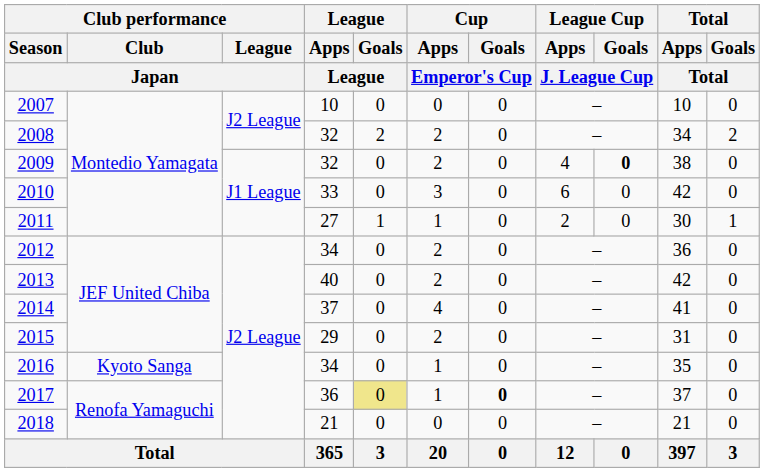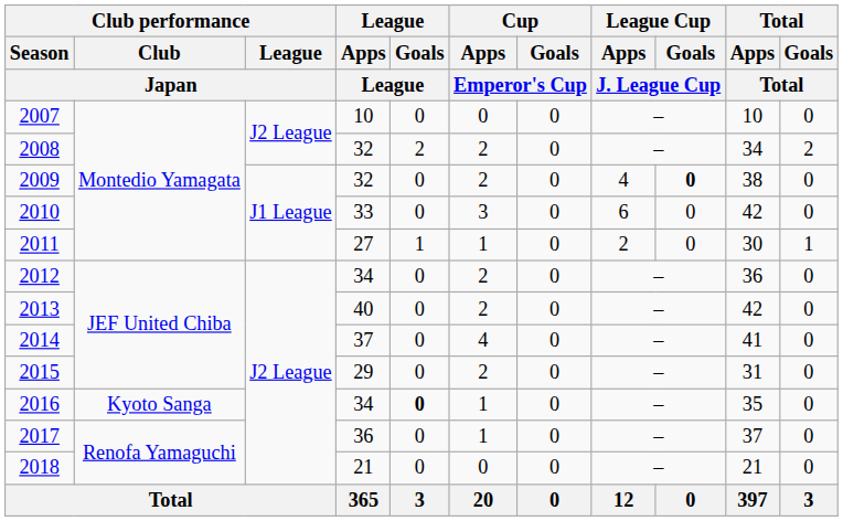2016 | League / Goals / League: normal -> bold
2017 | League / Goals / League: khaki background -> no background
2017 | Cup / Goals / Emperor's Cup: bold -> normal
